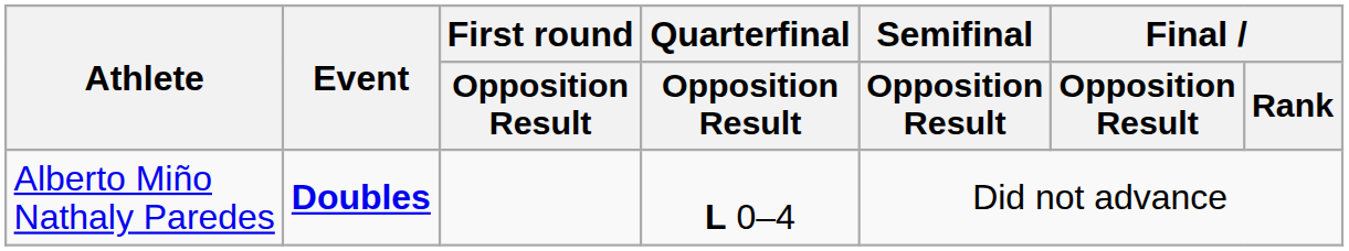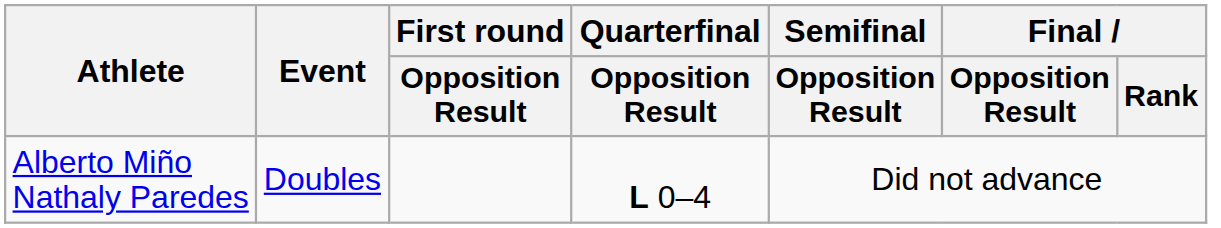Alberto Miño Nathaly Paredes | Event: bold -> normal
